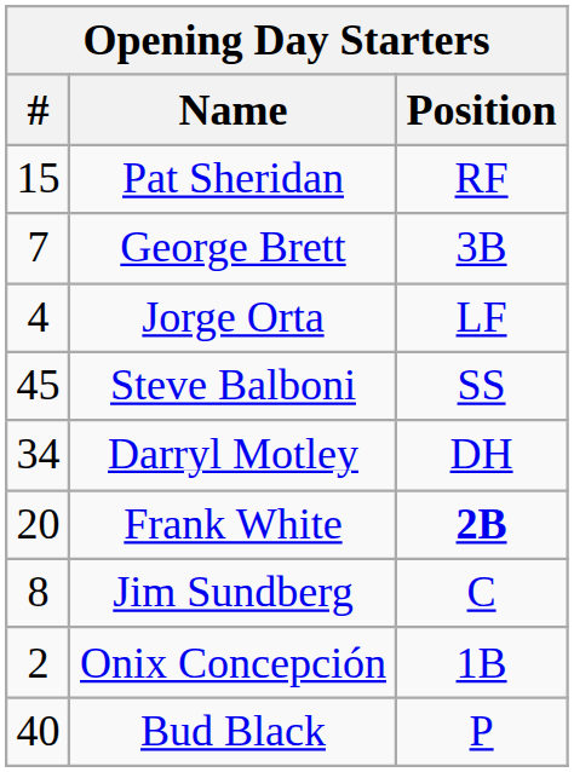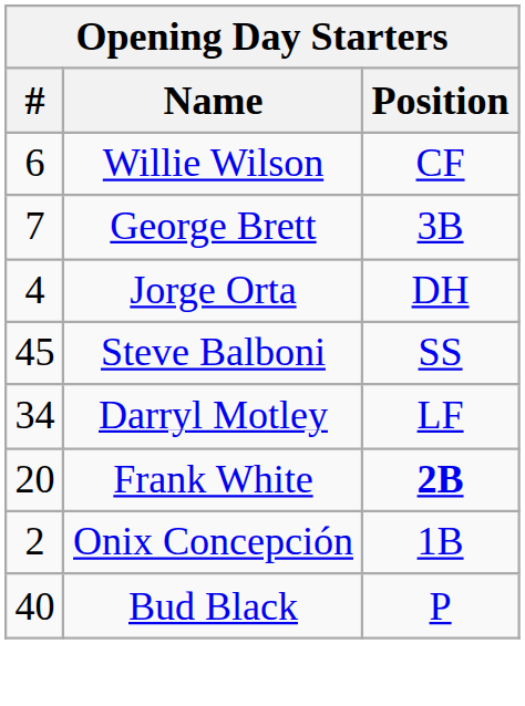+ row: 6 | Willie Wilson | CF
- row: 15 | Pat Sheridan | RF
Jorge Orta | Position: LF -> DH
Darryl Motley | Position: DH -> LF
- row: 8 | Jim Sundberg | C
